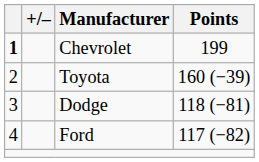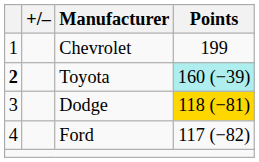Chevrolet | column 1: bold -> normal
Toyota | column 1: normal -> bold
Toyota | Points: no background -> paleturquoise background
Dodge | Points: no background -> gold background
